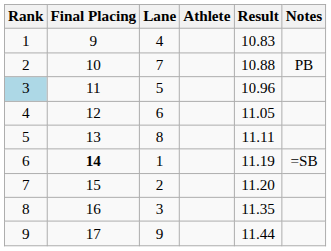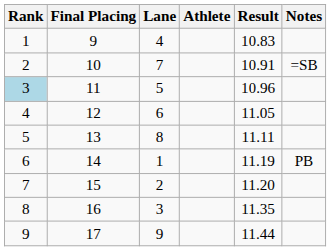row 3 | Result: 10.88 -> 10.91
row 3 | Notes: PB -> =SB
row 7 | Final Placing: bold -> normal
row 7 | Notes: =SB -> PB
